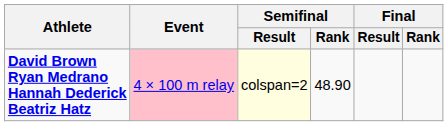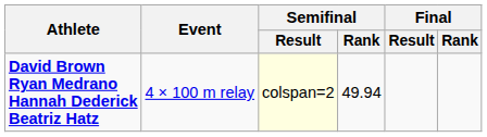David Brown Ryan Medrano Hannah Dederick Beatriz Hatz | Event: pink background -> no background
David Brown Ryan Medrano Hannah Dederick Beatriz Hatz | Semifinal / Rank: 48.90 -> 49.94
